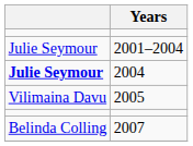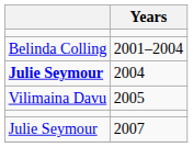row 3 | column 1: Julie Seymour -> Belinda Colling
row 7 | column 1: Belinda Colling -> Julie Seymour
